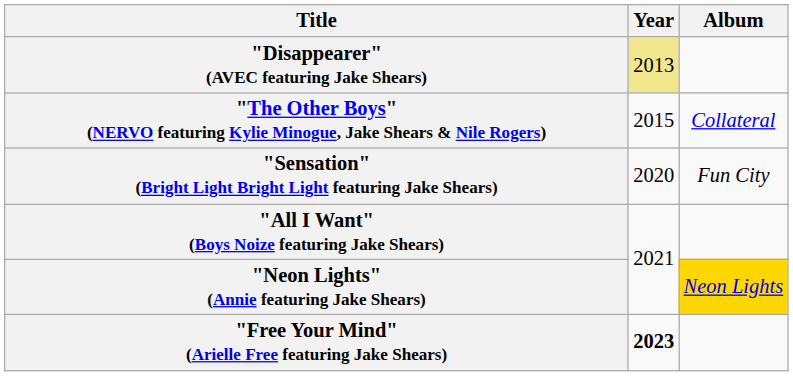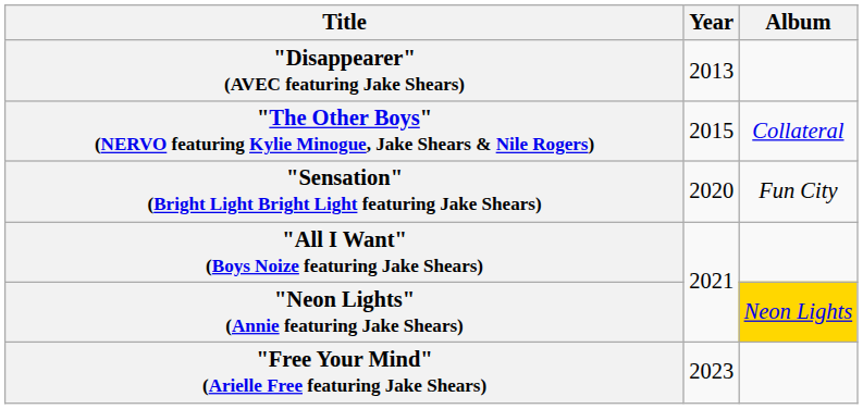"Disappearer" (AVEC featuring Jake Shears) | Year: khaki background -> no background
"Free Your Mind" (Arielle Free featuring Jake Shears) | Year: bold -> normal
